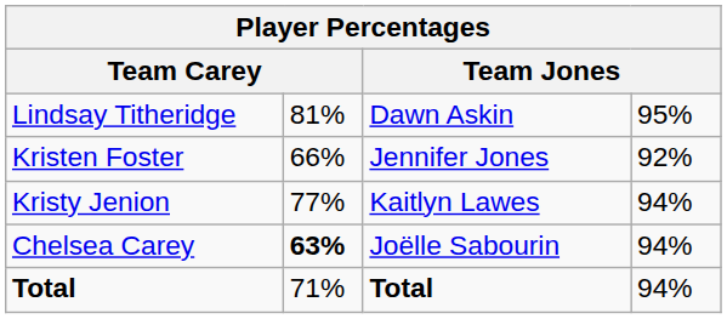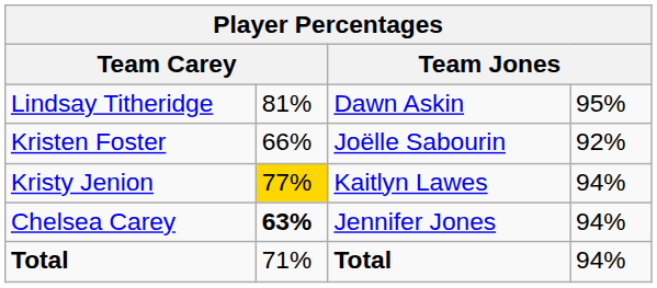Kristen Foster | column 3: Jennifer Jones -> Joëlle Sabourin
Kristy Jenion | column 2: no background -> gold background
Chelsea Carey | column 3: Joëlle Sabourin -> Jennifer Jones
